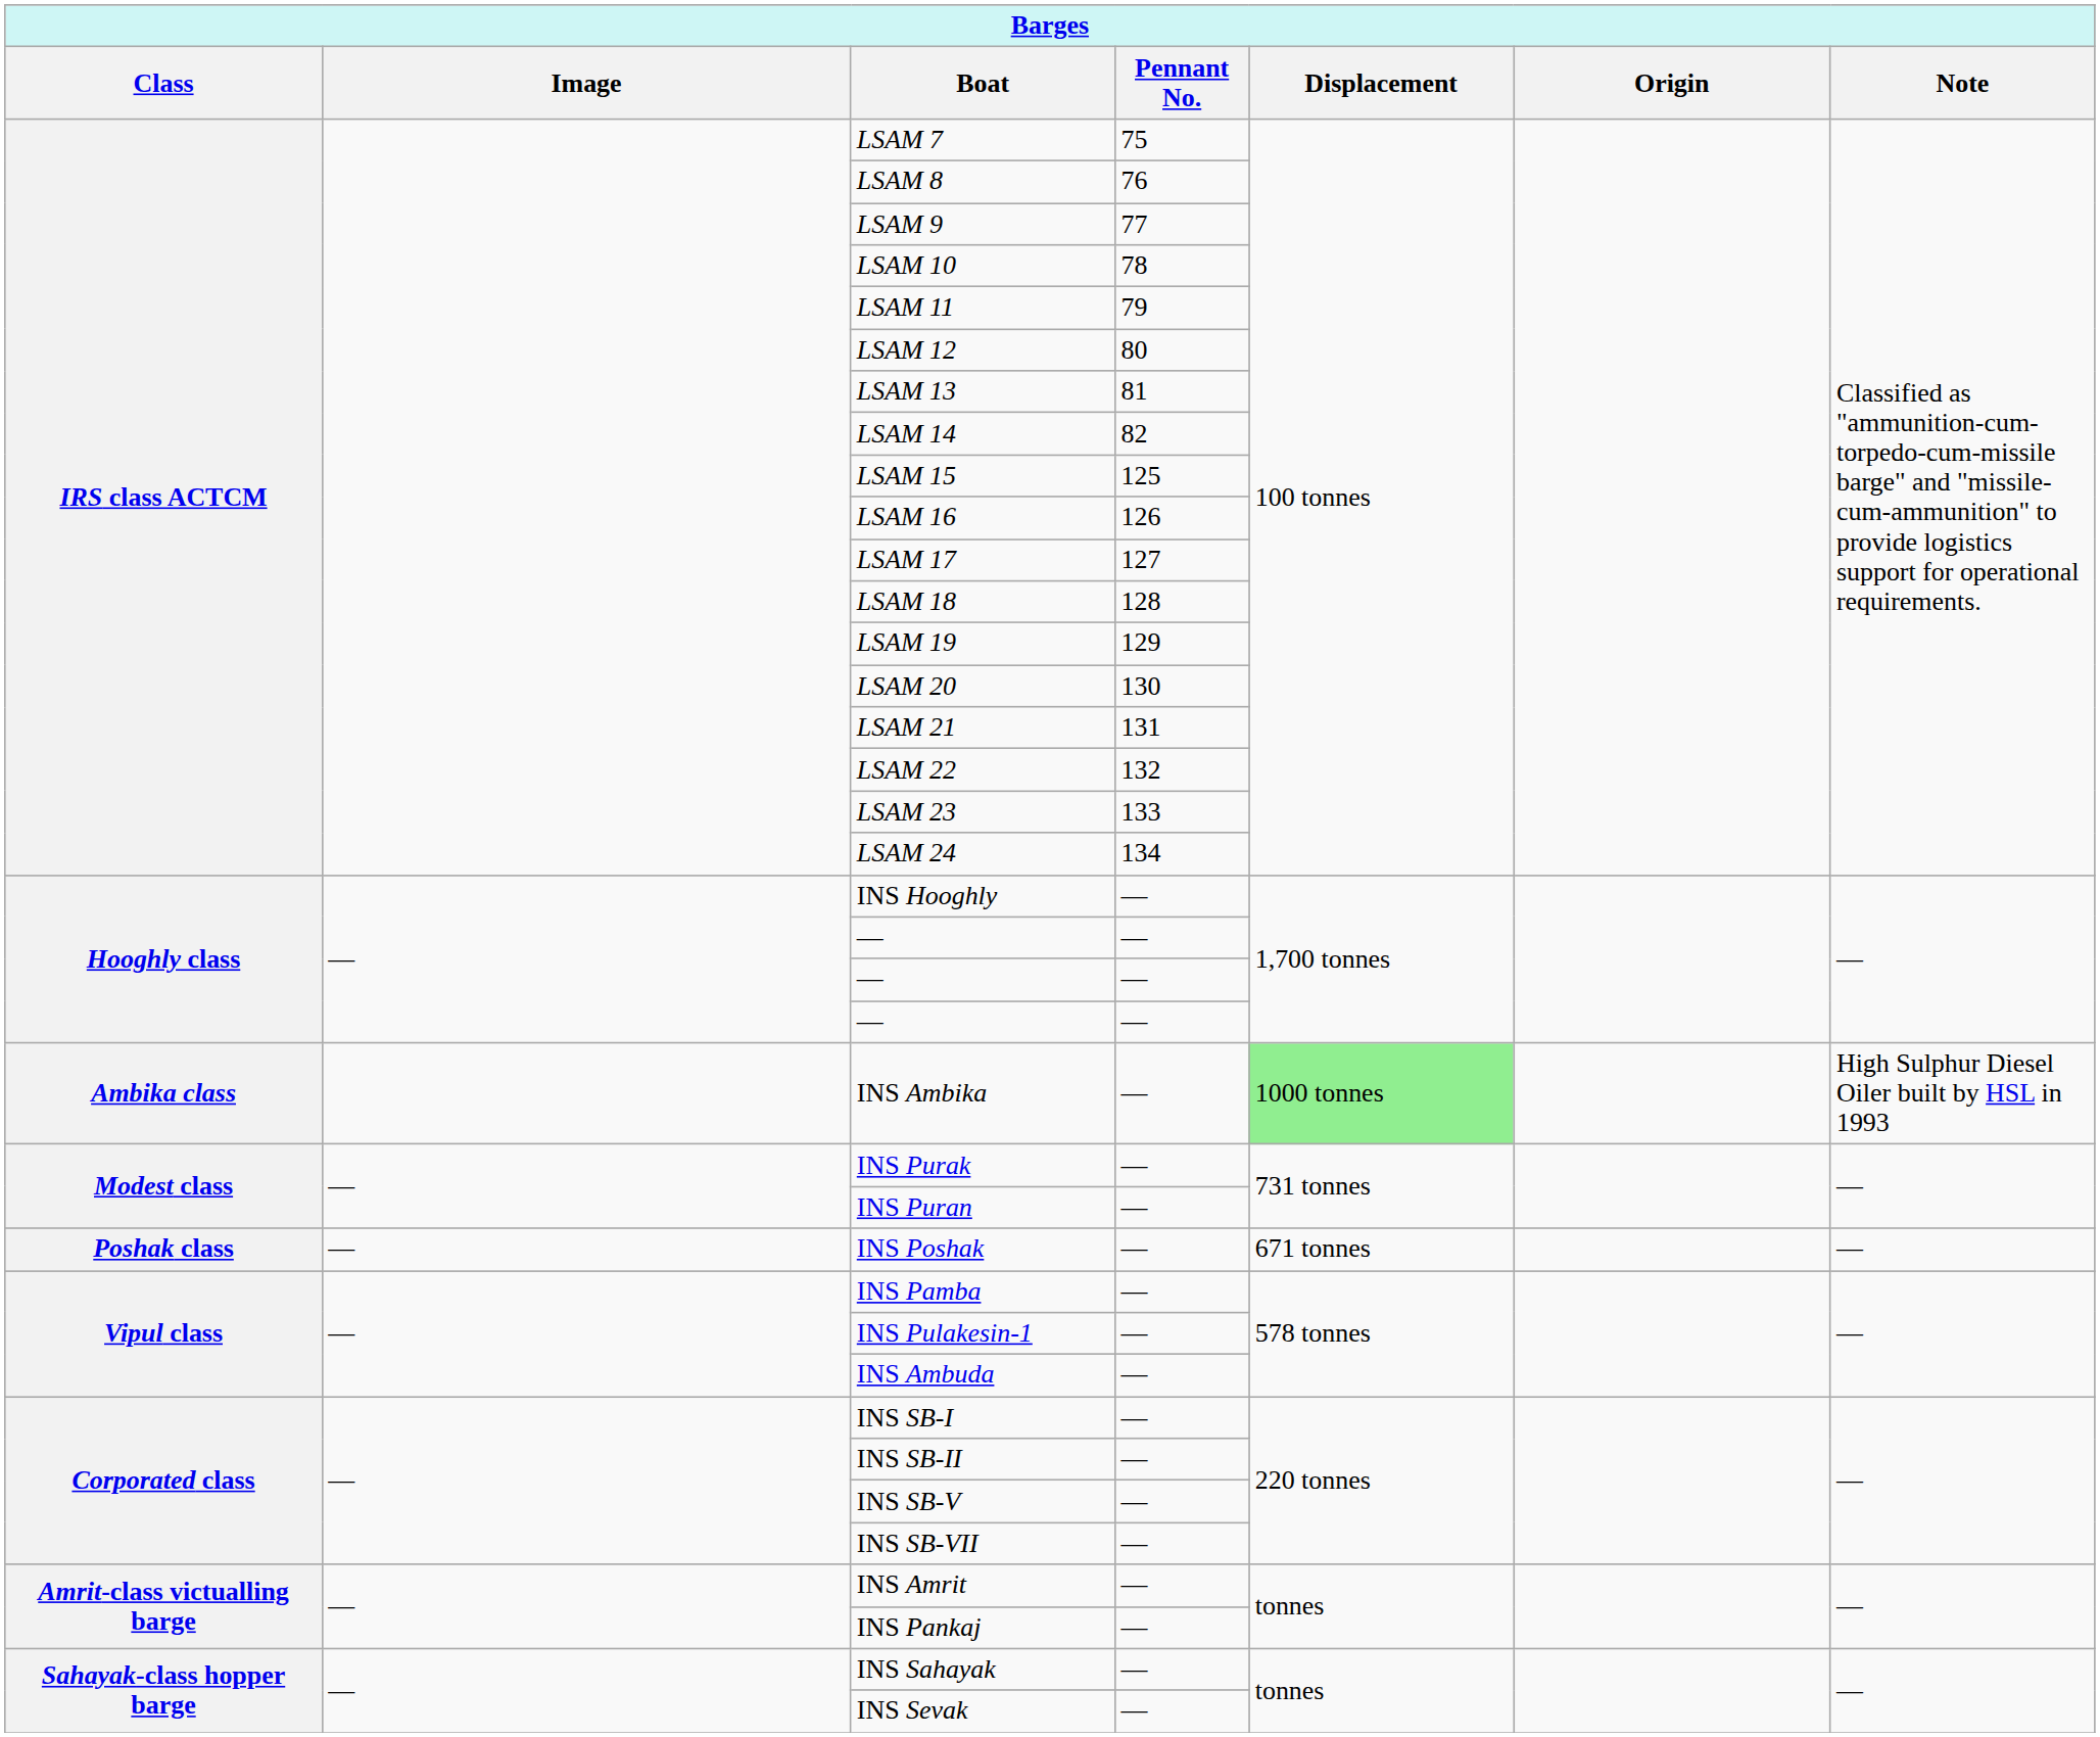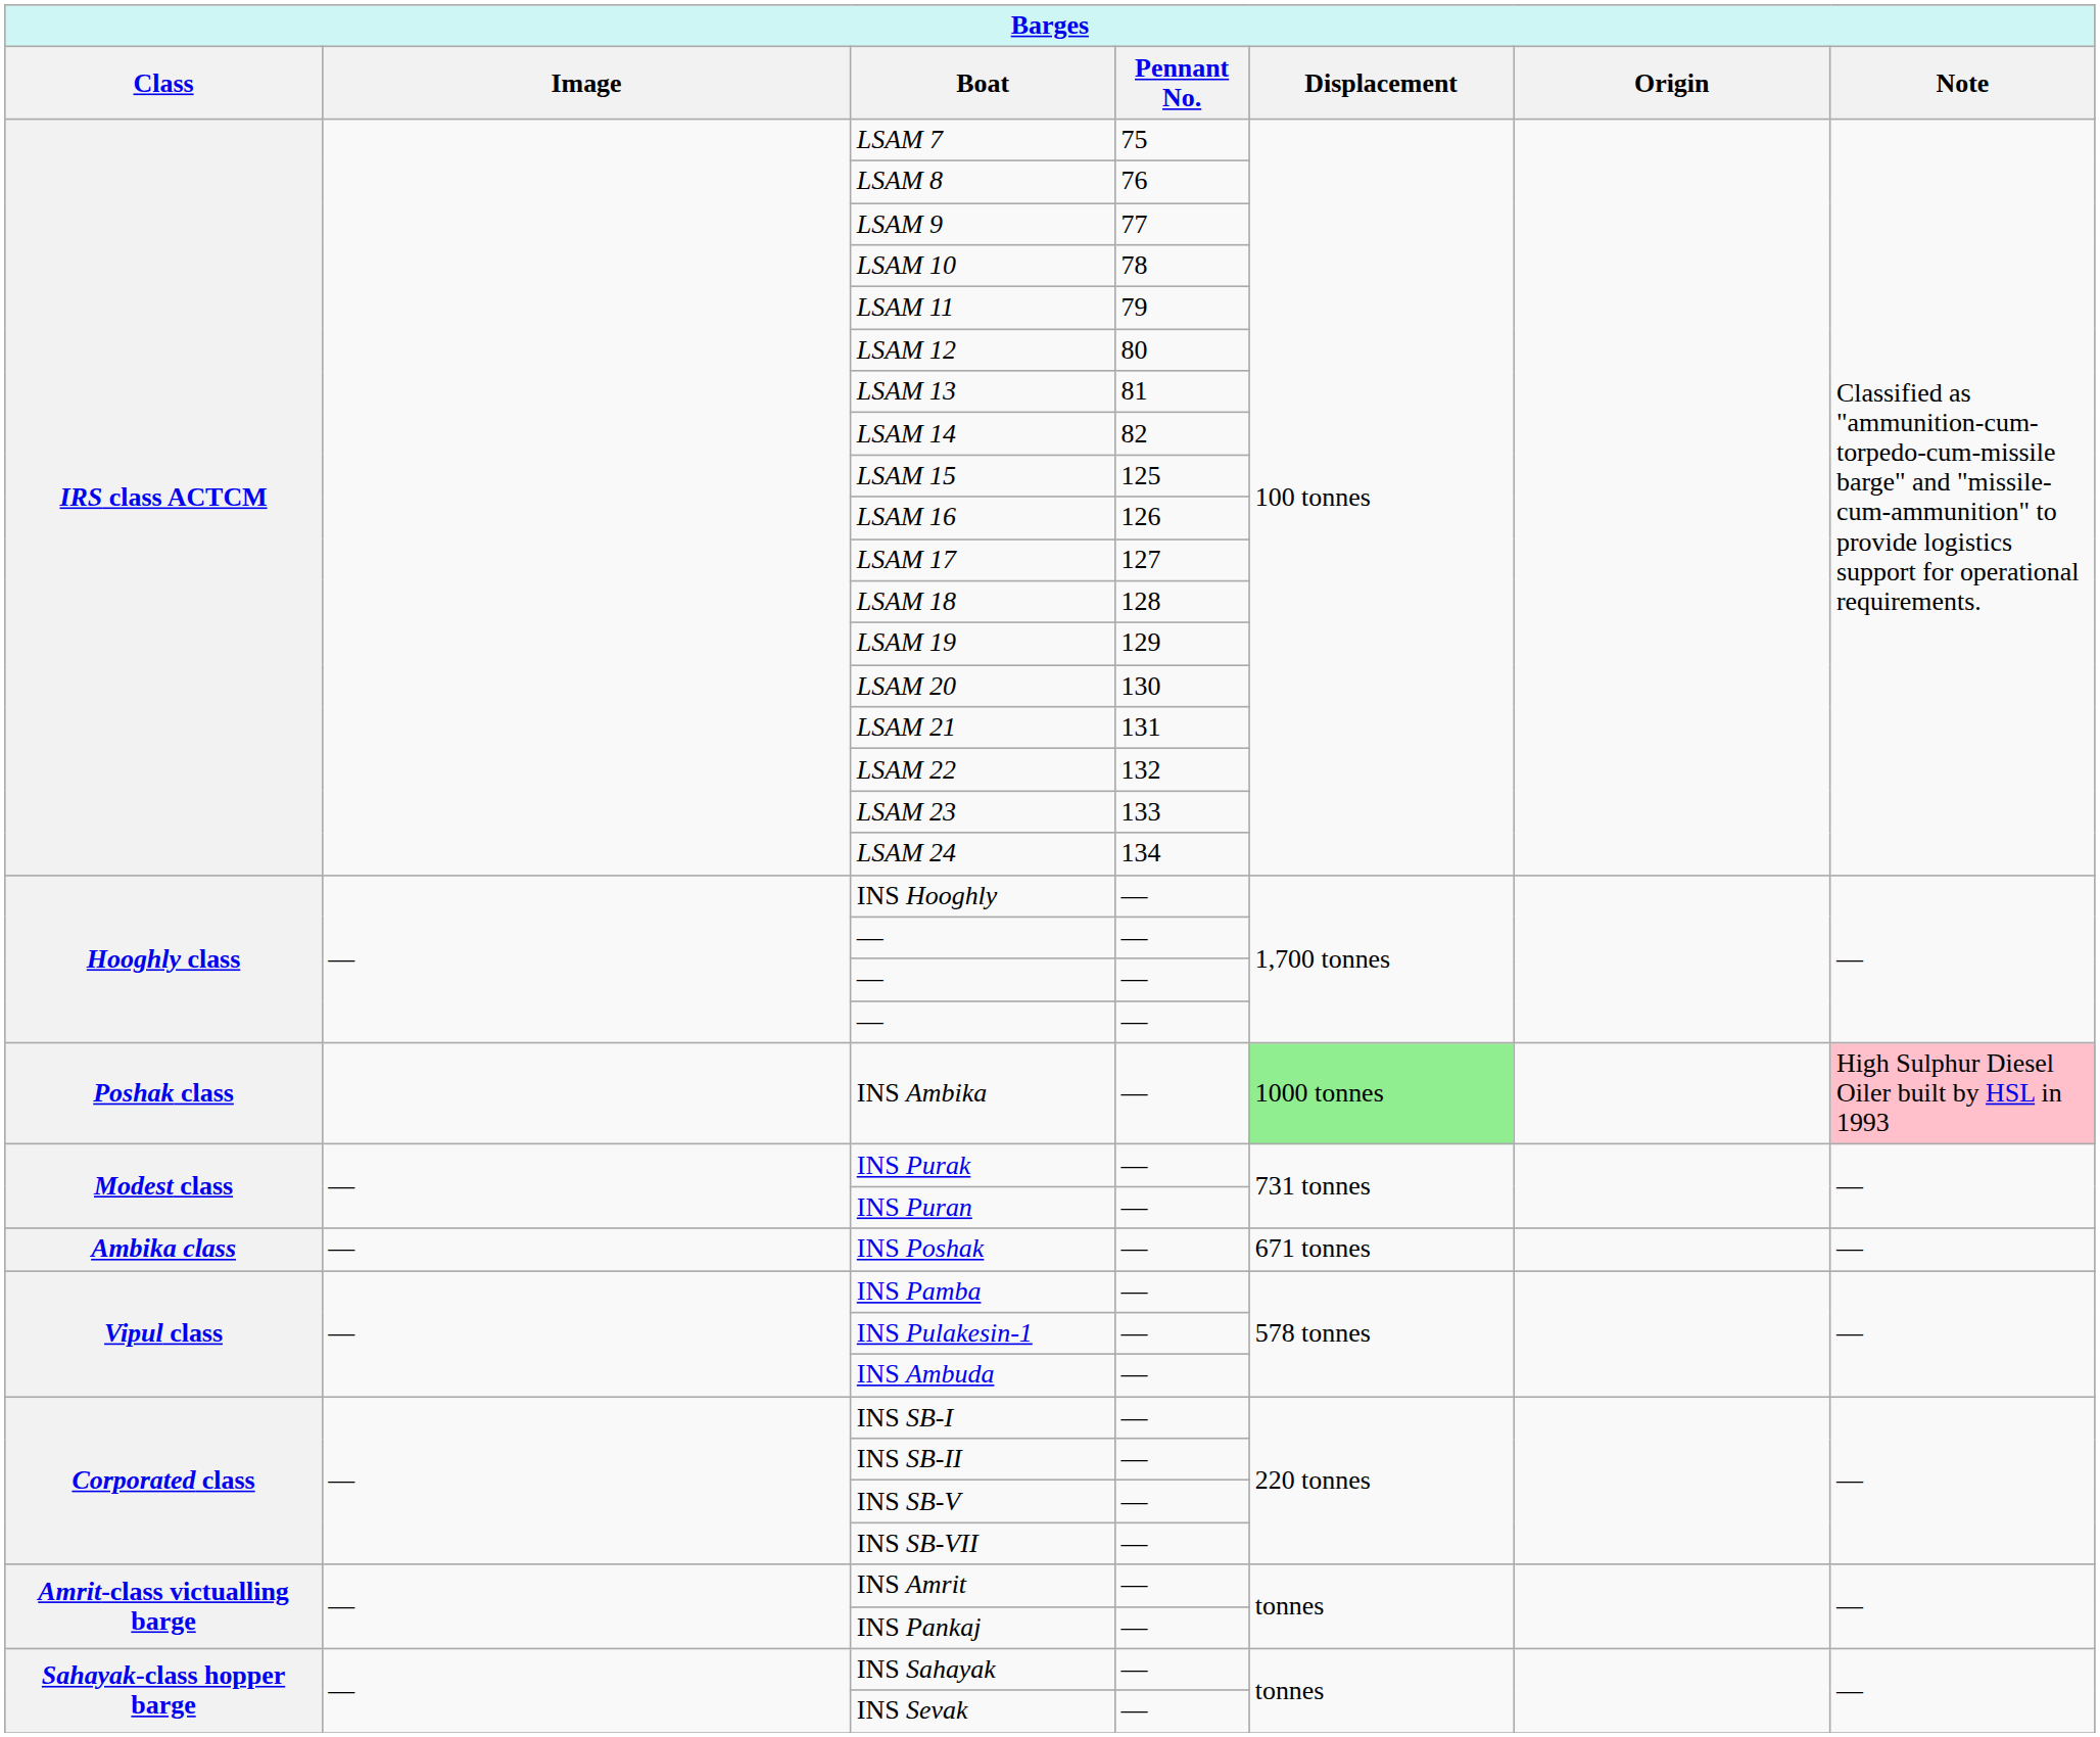INS Ambika | Class: Ambika class -> Poshak class
INS Ambika | Note: no background -> pink background
INS Poshak | Class: Poshak class -> Ambika class
